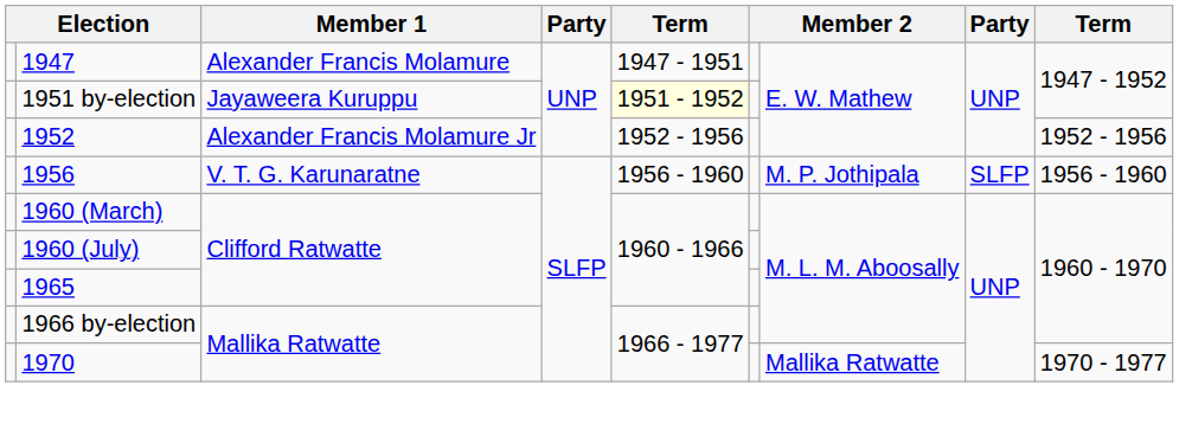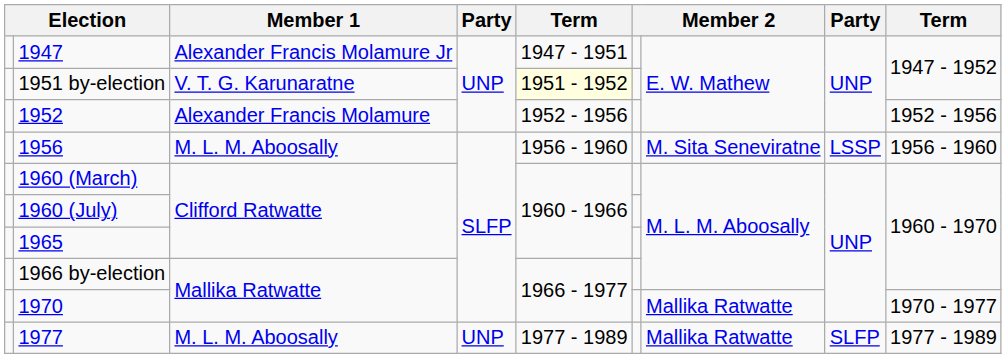1947 | Member 1: Alexander Francis Molamure -> Alexander Francis Molamure Jr
1951 by-election | Member 1: Jayaweera Kuruppu -> V. T. G. Karunaratne
1952 | Member 1: Alexander Francis Molamure Jr -> Alexander Francis Molamure
1956 | Member 1: V. T. G. Karunaratne -> M. L. M. Aboosally
1956 | column 7: M. P. Jothipala -> M. Sita Seneviratne
1956 | column 8: SLFP -> LSSP
+ row: 1977 | M. L. M. Aboosally | UNP | 1977 - 1989 | Mallika Ratwatte | SLFP | 1977 - 1989
